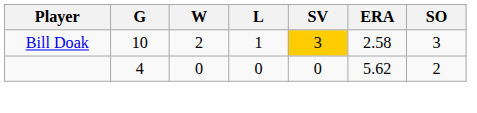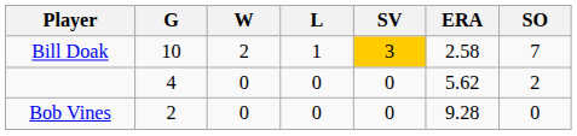Bill Doak | SO: 3 -> 7
+ row: Bob Vines | 2 | 0 | 0 | 0 | 9.28 | 0
